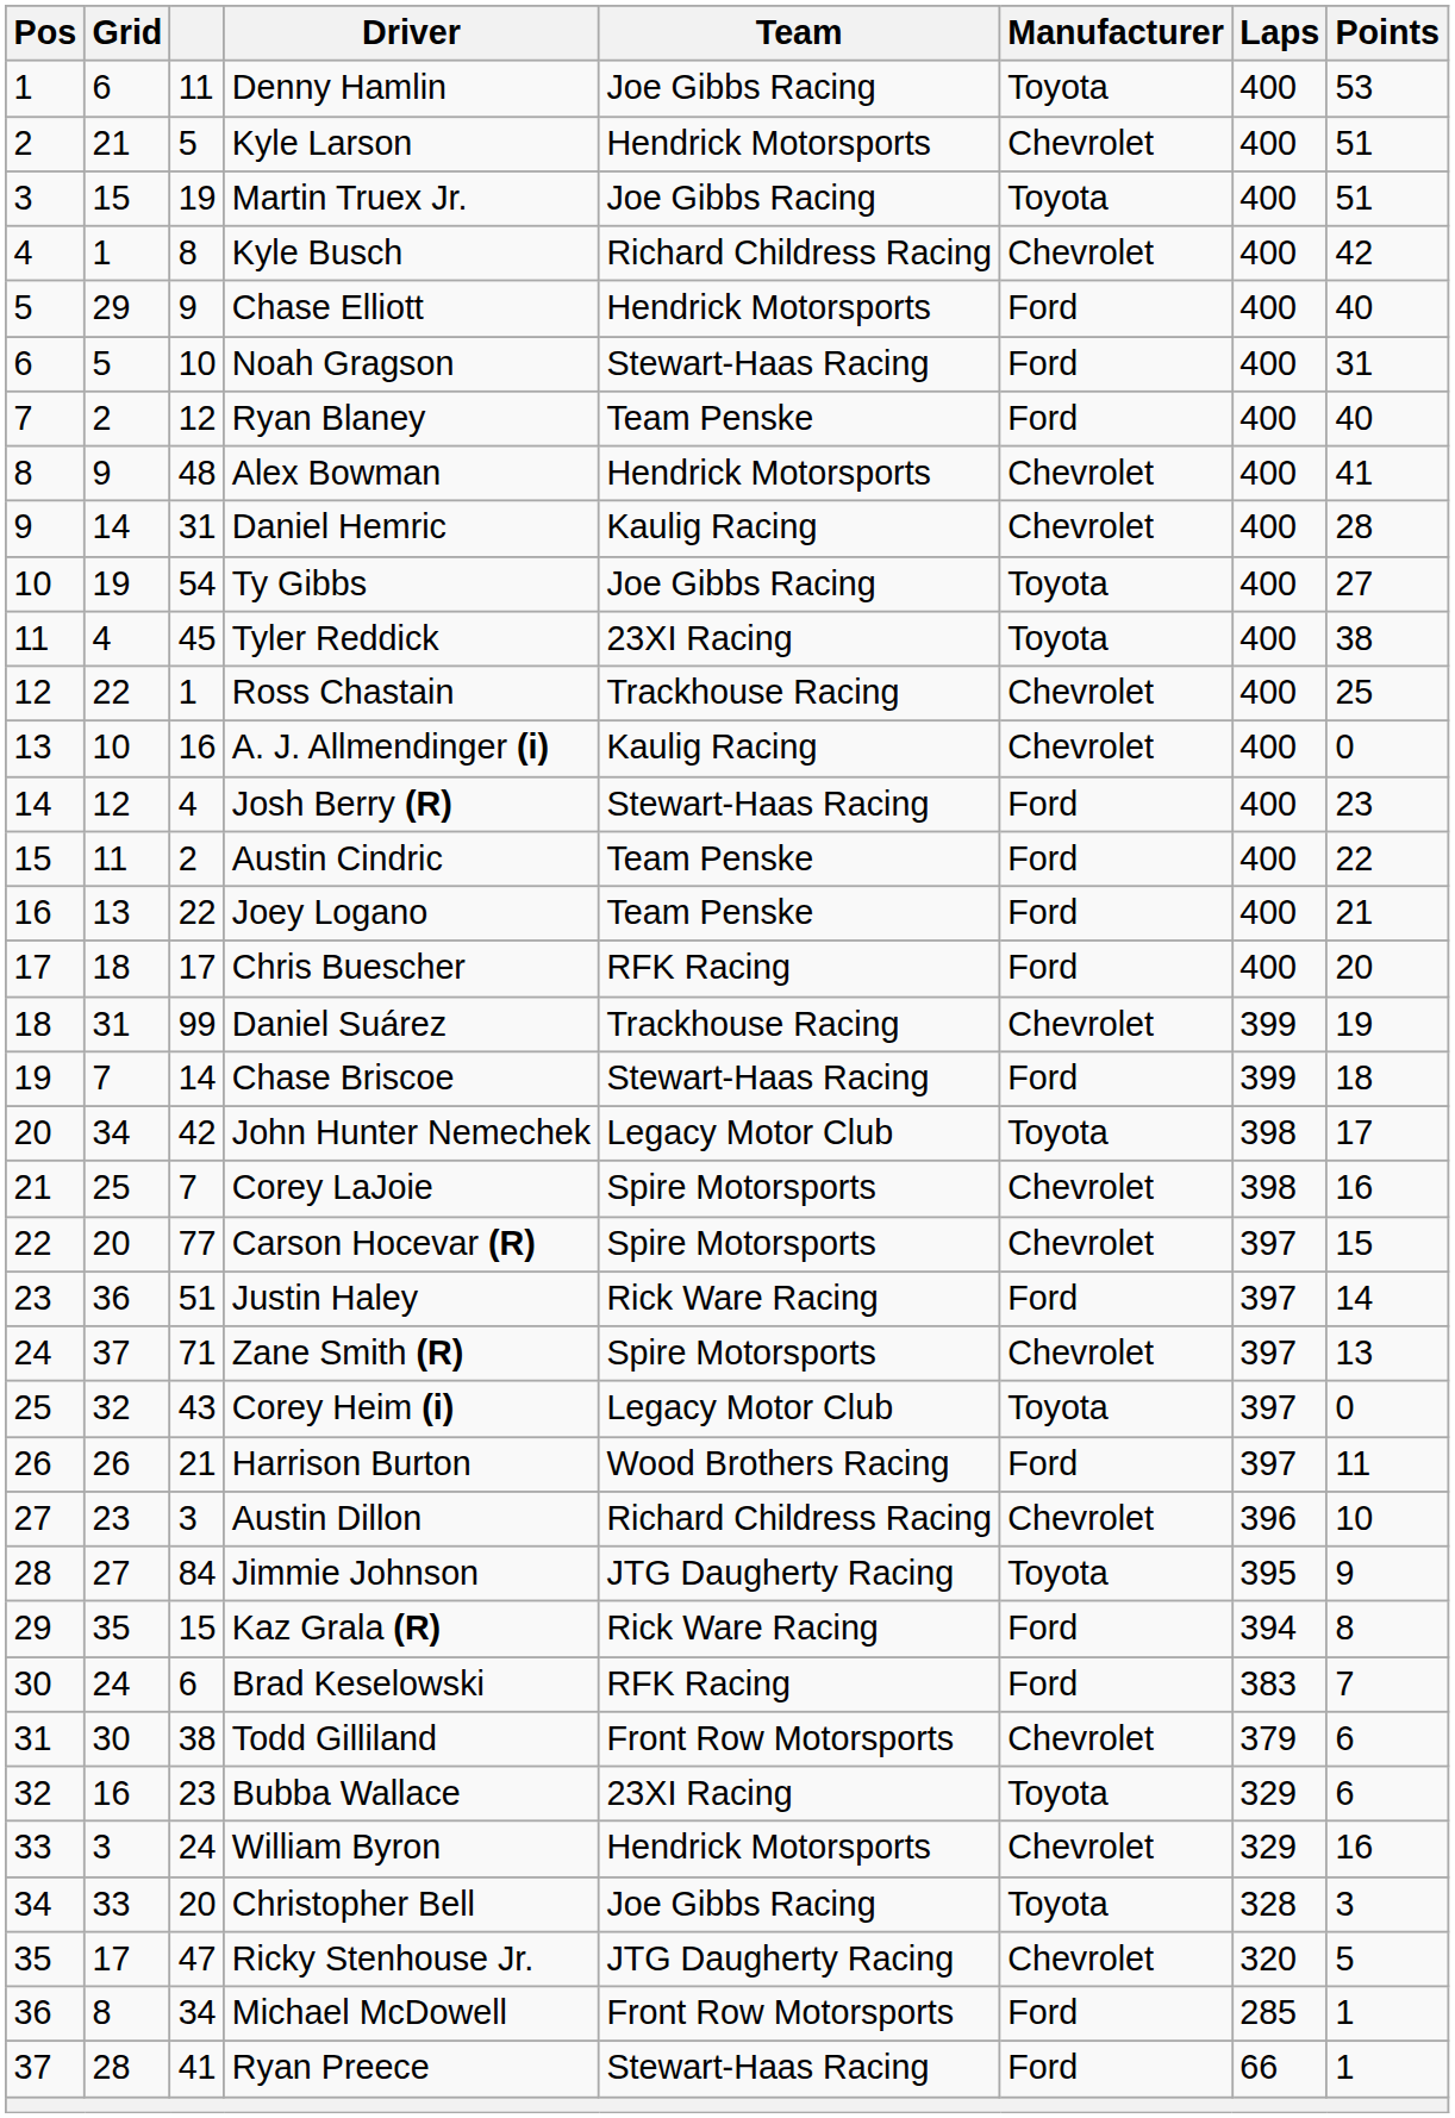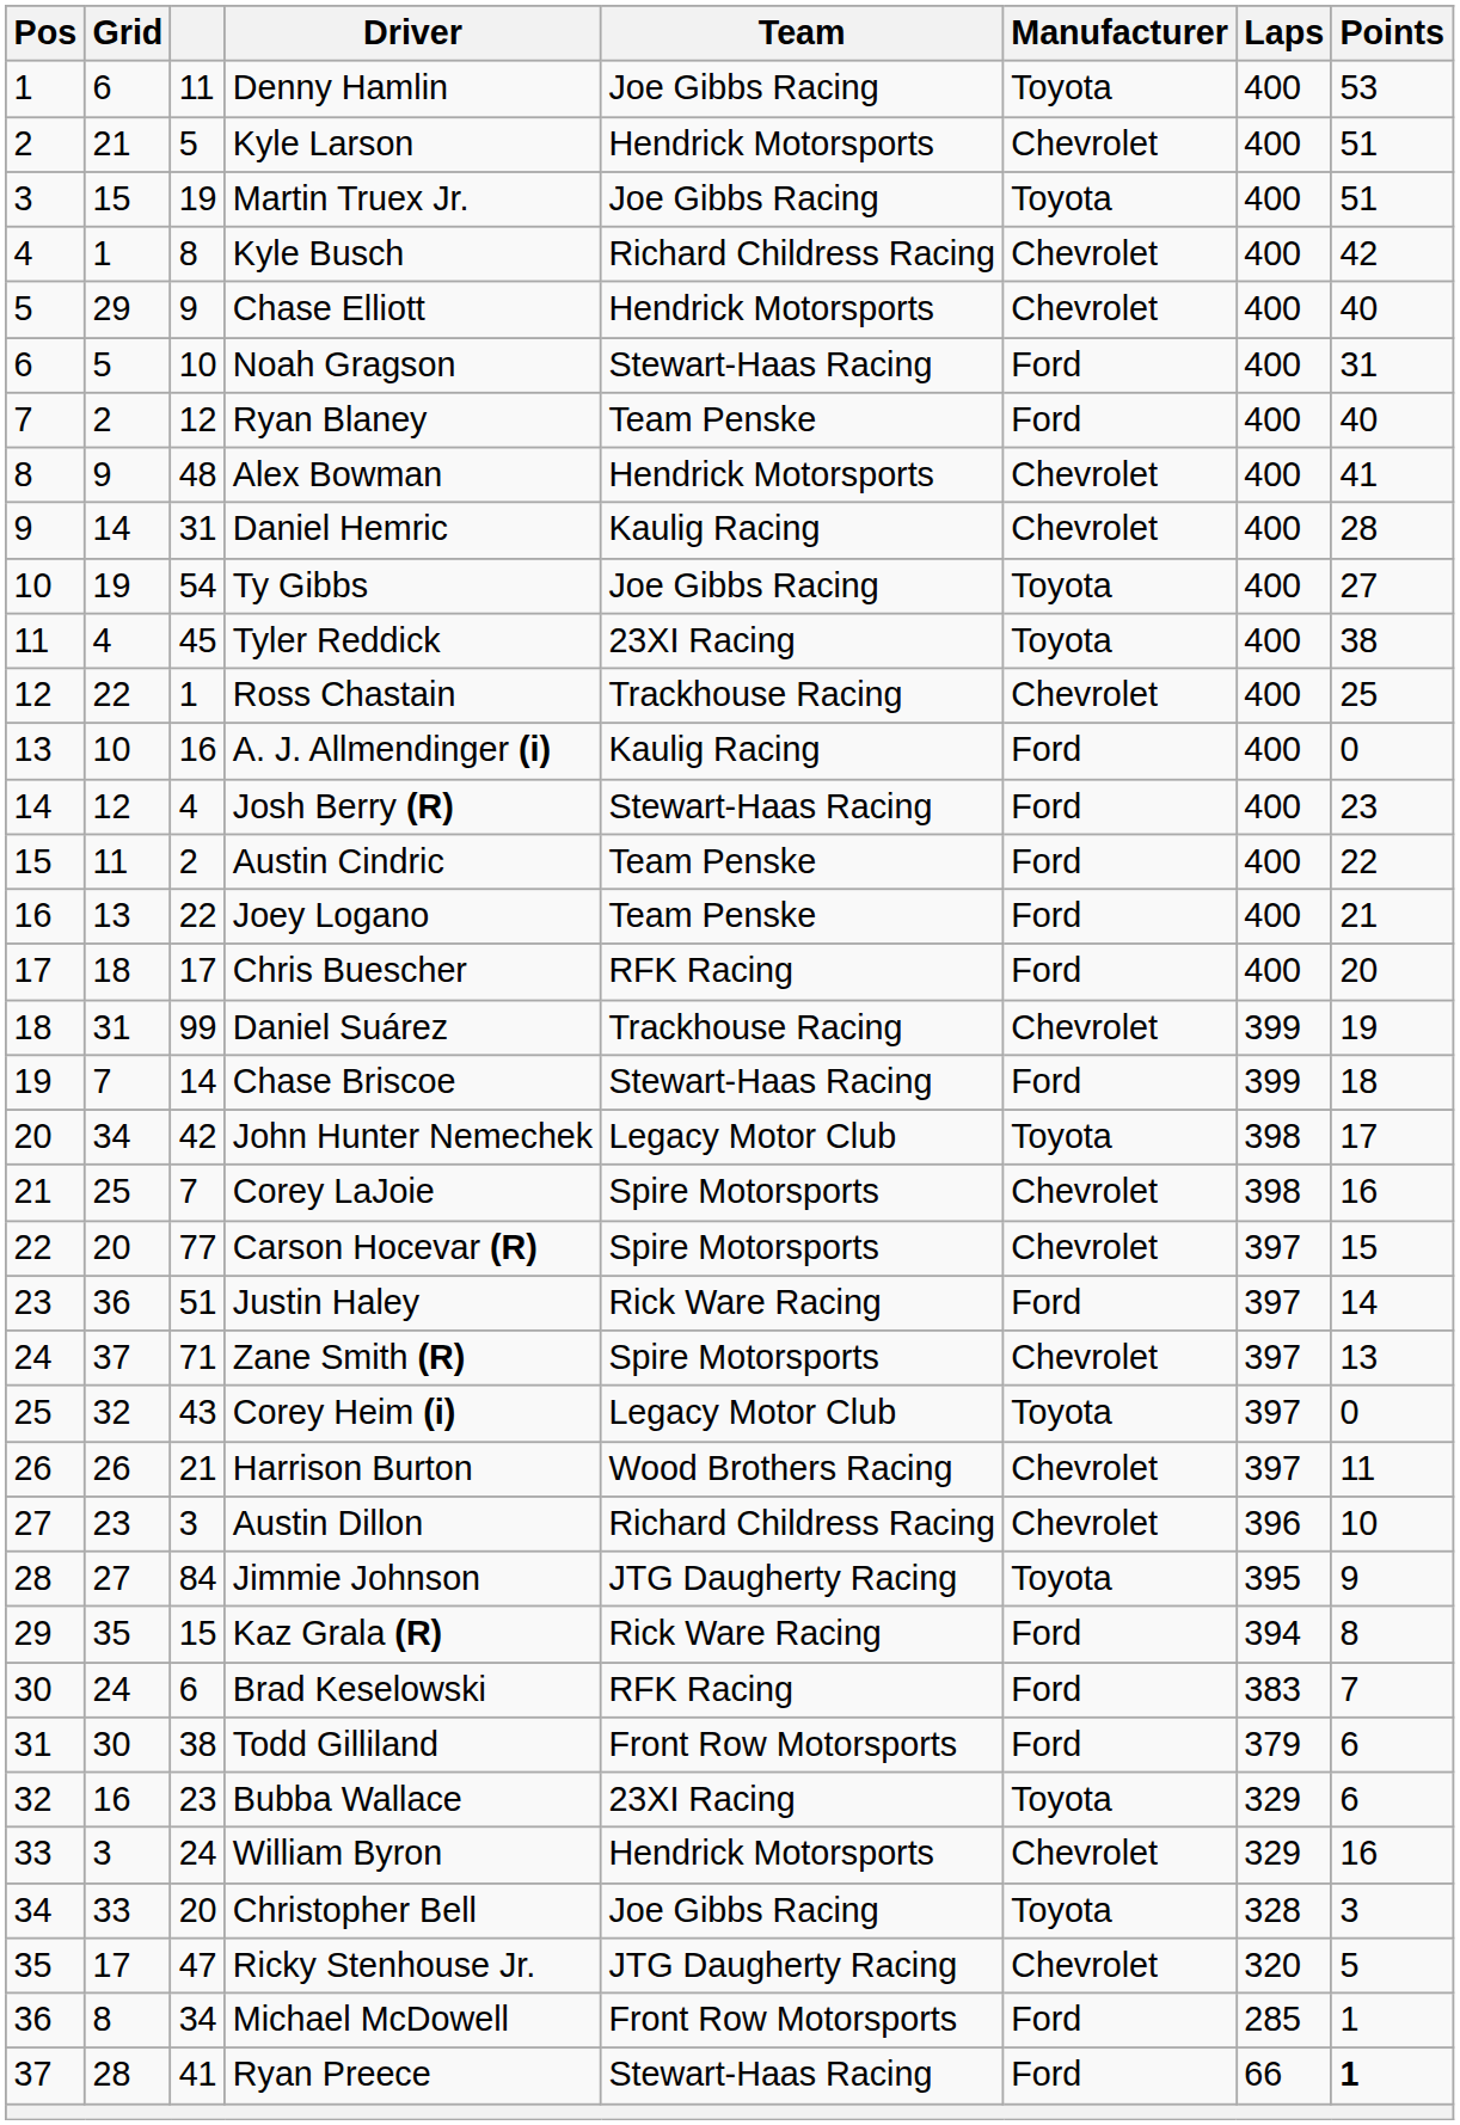Chase Elliott | Manufacturer: Ford -> Chevrolet
A. J. Allmendinger (i) | Manufacturer: Chevrolet -> Ford
Harrison Burton | Manufacturer: Ford -> Chevrolet
Todd Gilliland | Manufacturer: Chevrolet -> Ford
Ryan Preece | Points: normal -> bold
